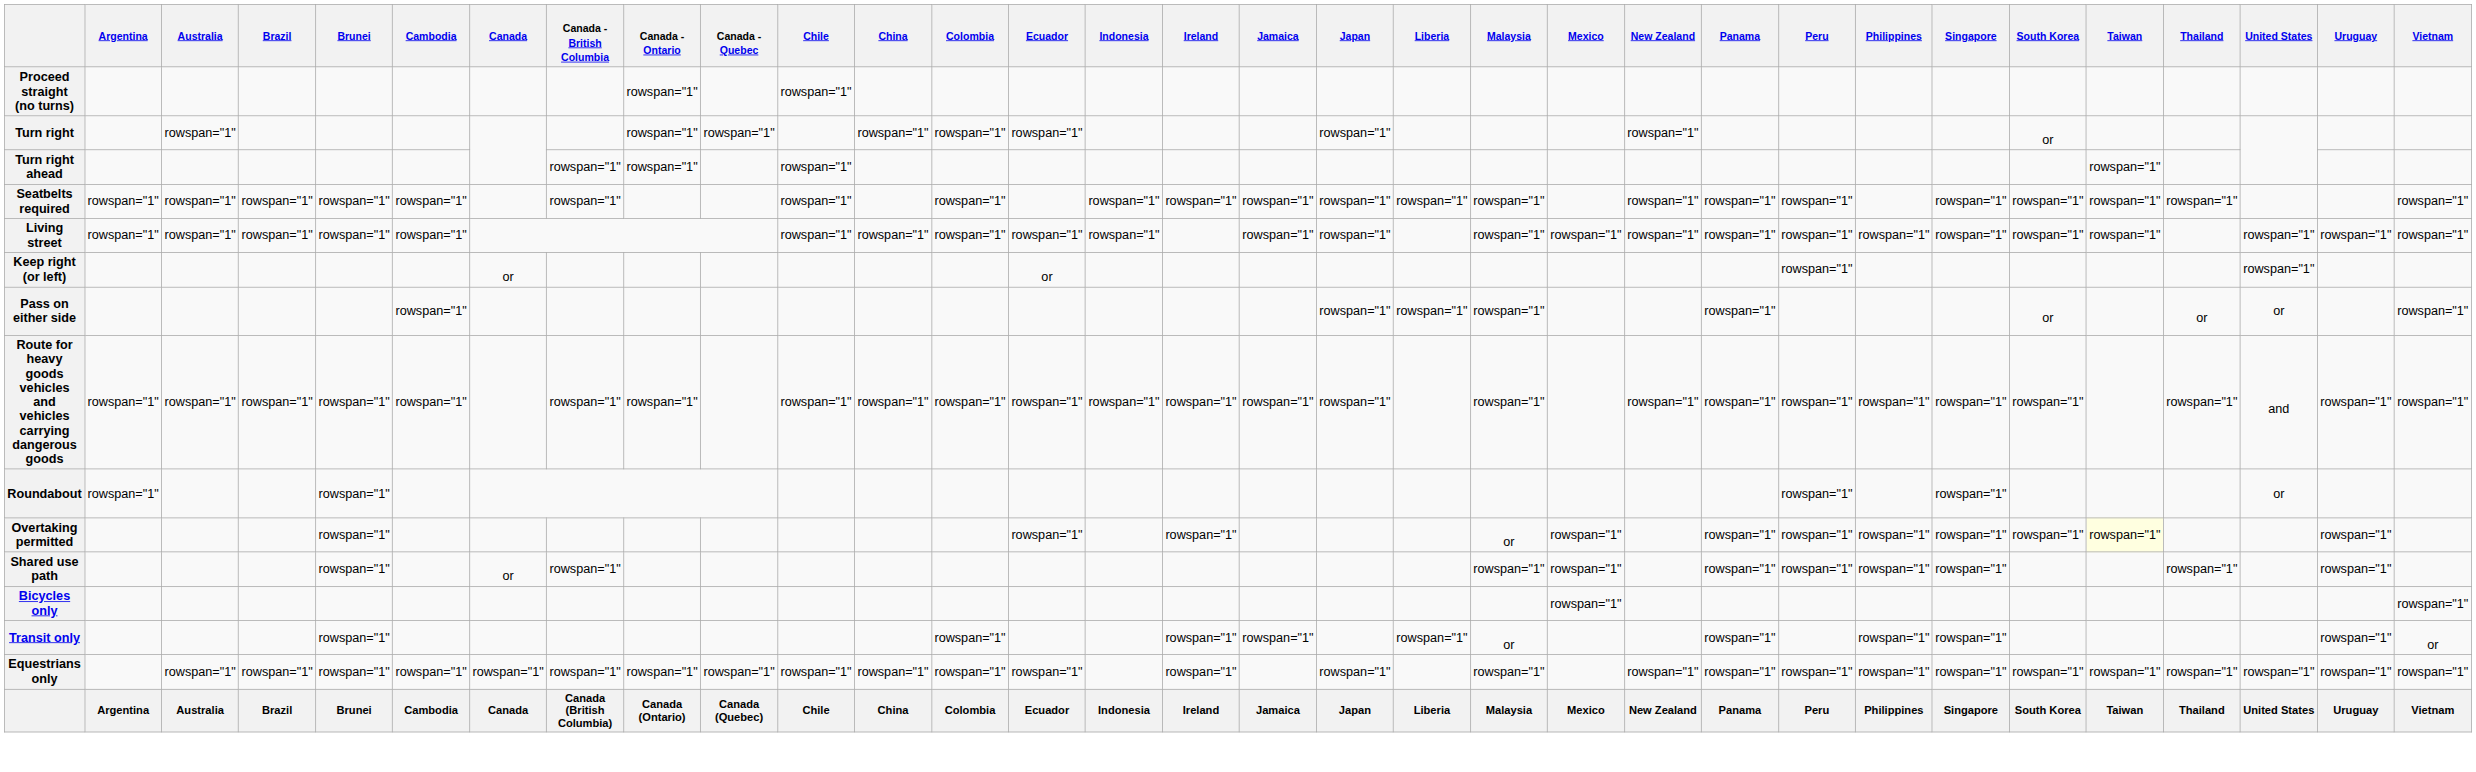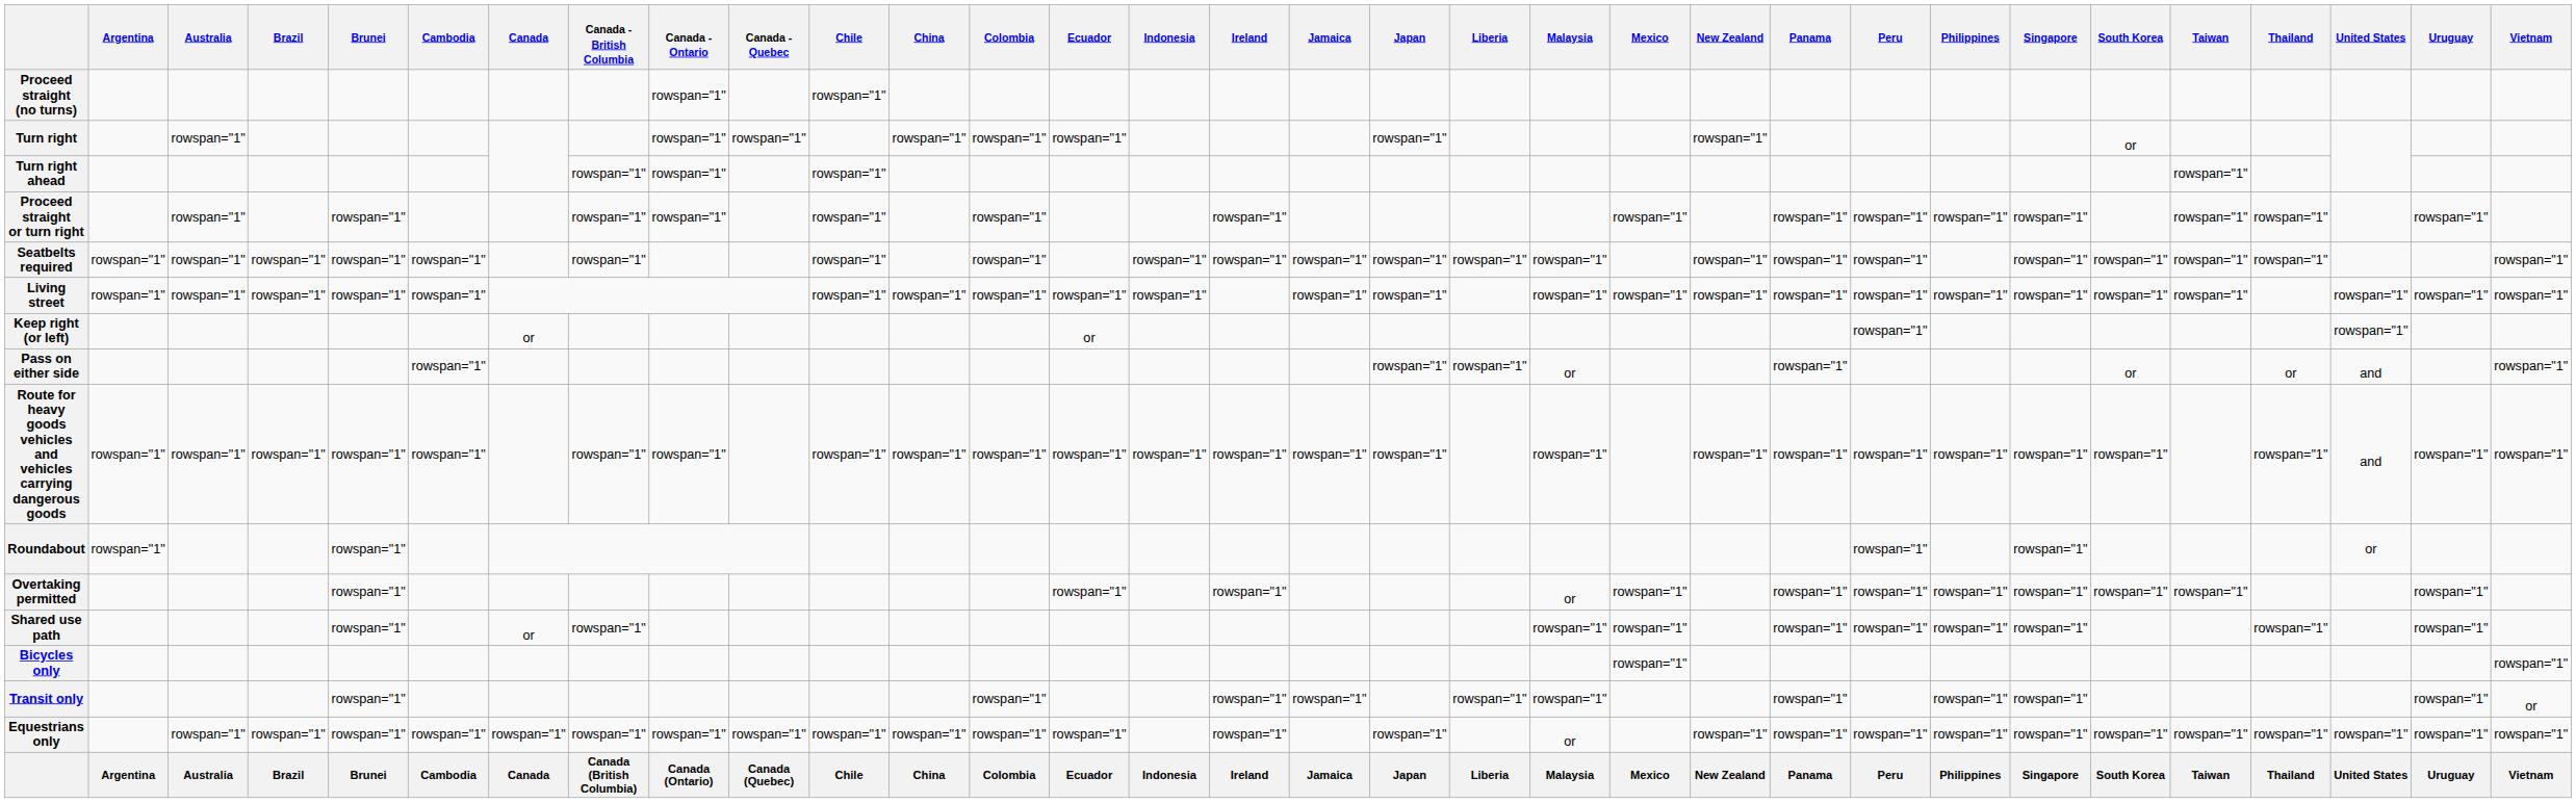+ row: Proceed straight or turn right | rowspan="1" | rowspan="1" | rowspan="1" | rowspan="1" | rowspan="1" | rowspan="1" | rowspan="1" | rowspan="1" | rowspan="1" | rowspan="1" | rowspan="1" | rowspan="1" | rowspan="1" | rowspan="1" | rowspan="1"
Pass on either side | Malaysia: rowspan="1" -> or
Pass on either side | United States: or -> and
Overtaking permitted | Taiwan: lightyellow background -> no background
Transit only | Malaysia: or -> rowspan="1"
Equestrians only | Malaysia: rowspan="1" -> or
